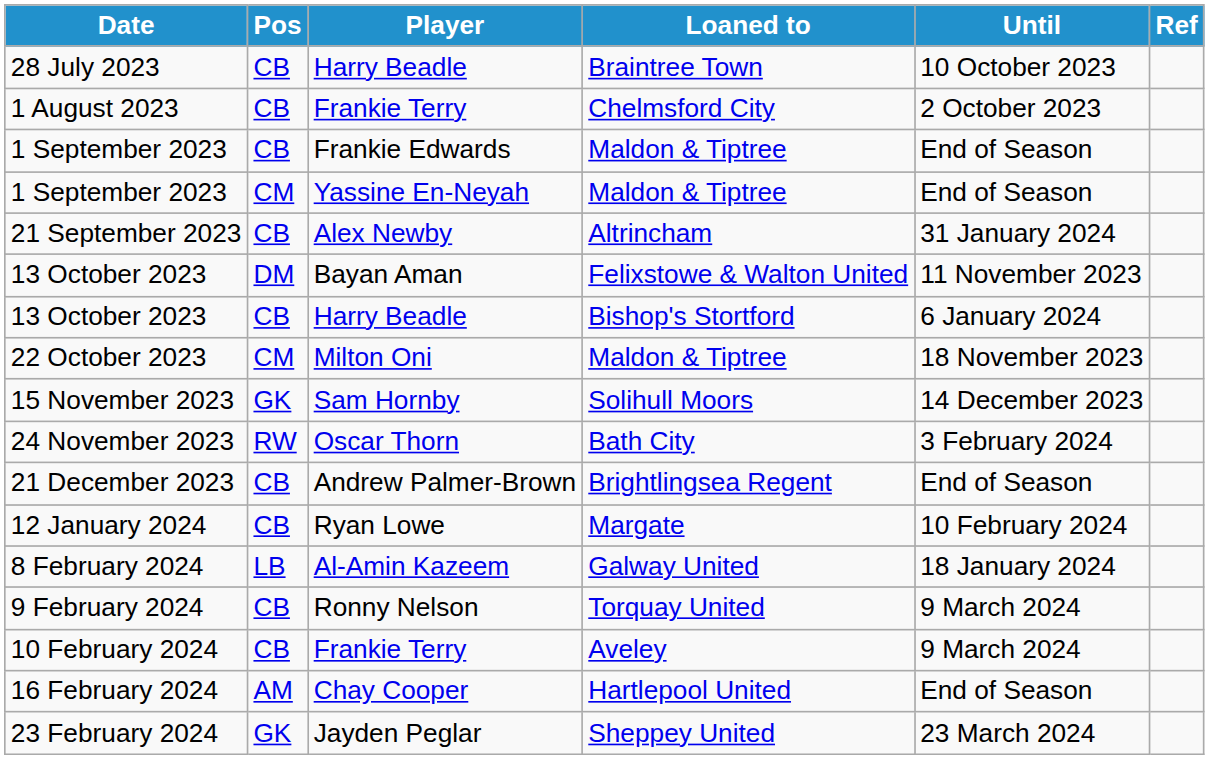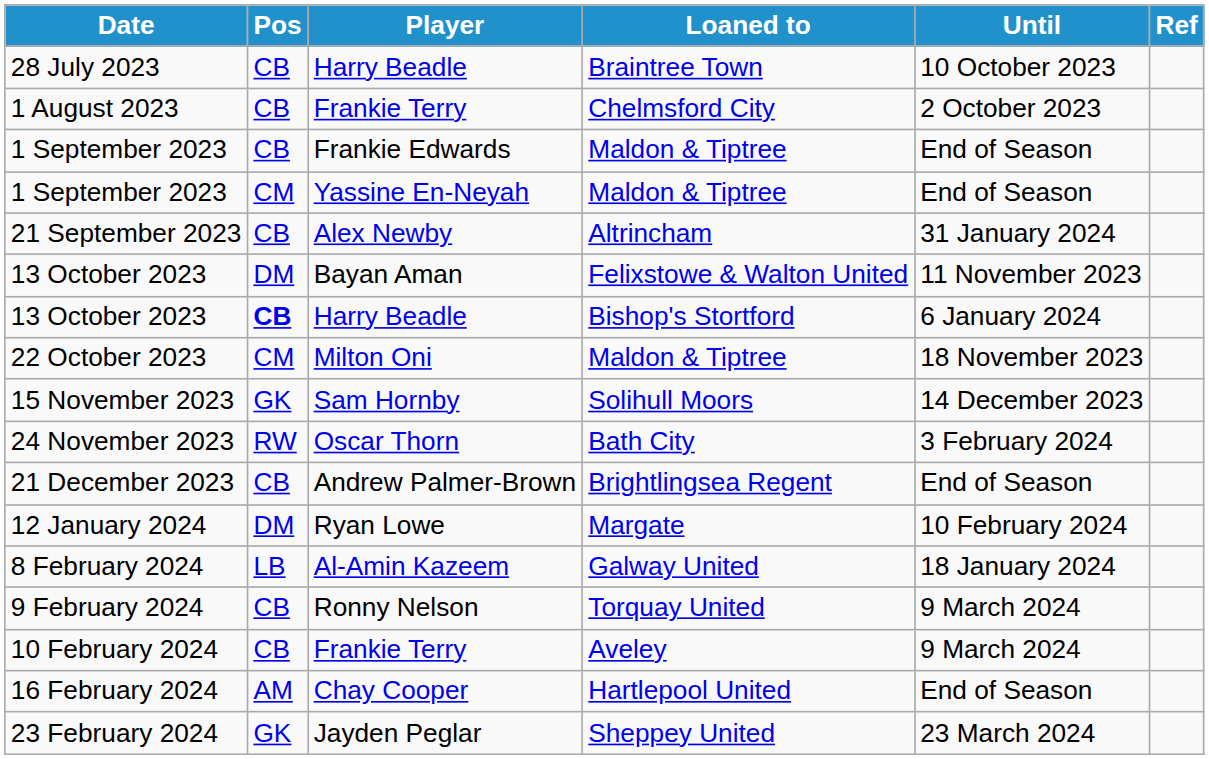13 October 2023 / Harry Beadle | Pos: normal -> bold
12 January 2024 | Pos: CB -> DM
